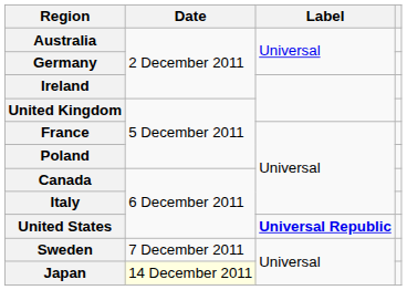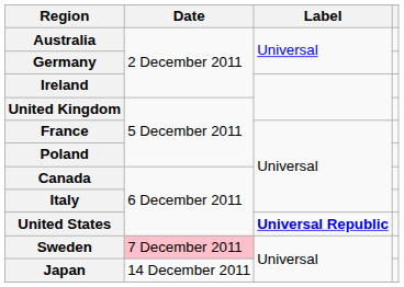Sweden | Date: no background -> pink background
Japan | Date: lightyellow background -> no background
